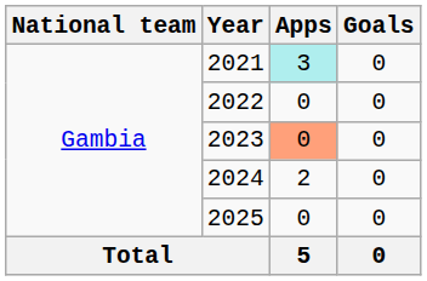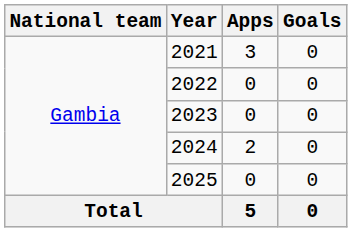2021 | Apps: paleturquoise background -> no background
2023 | Apps: lightsalmon background -> no background
